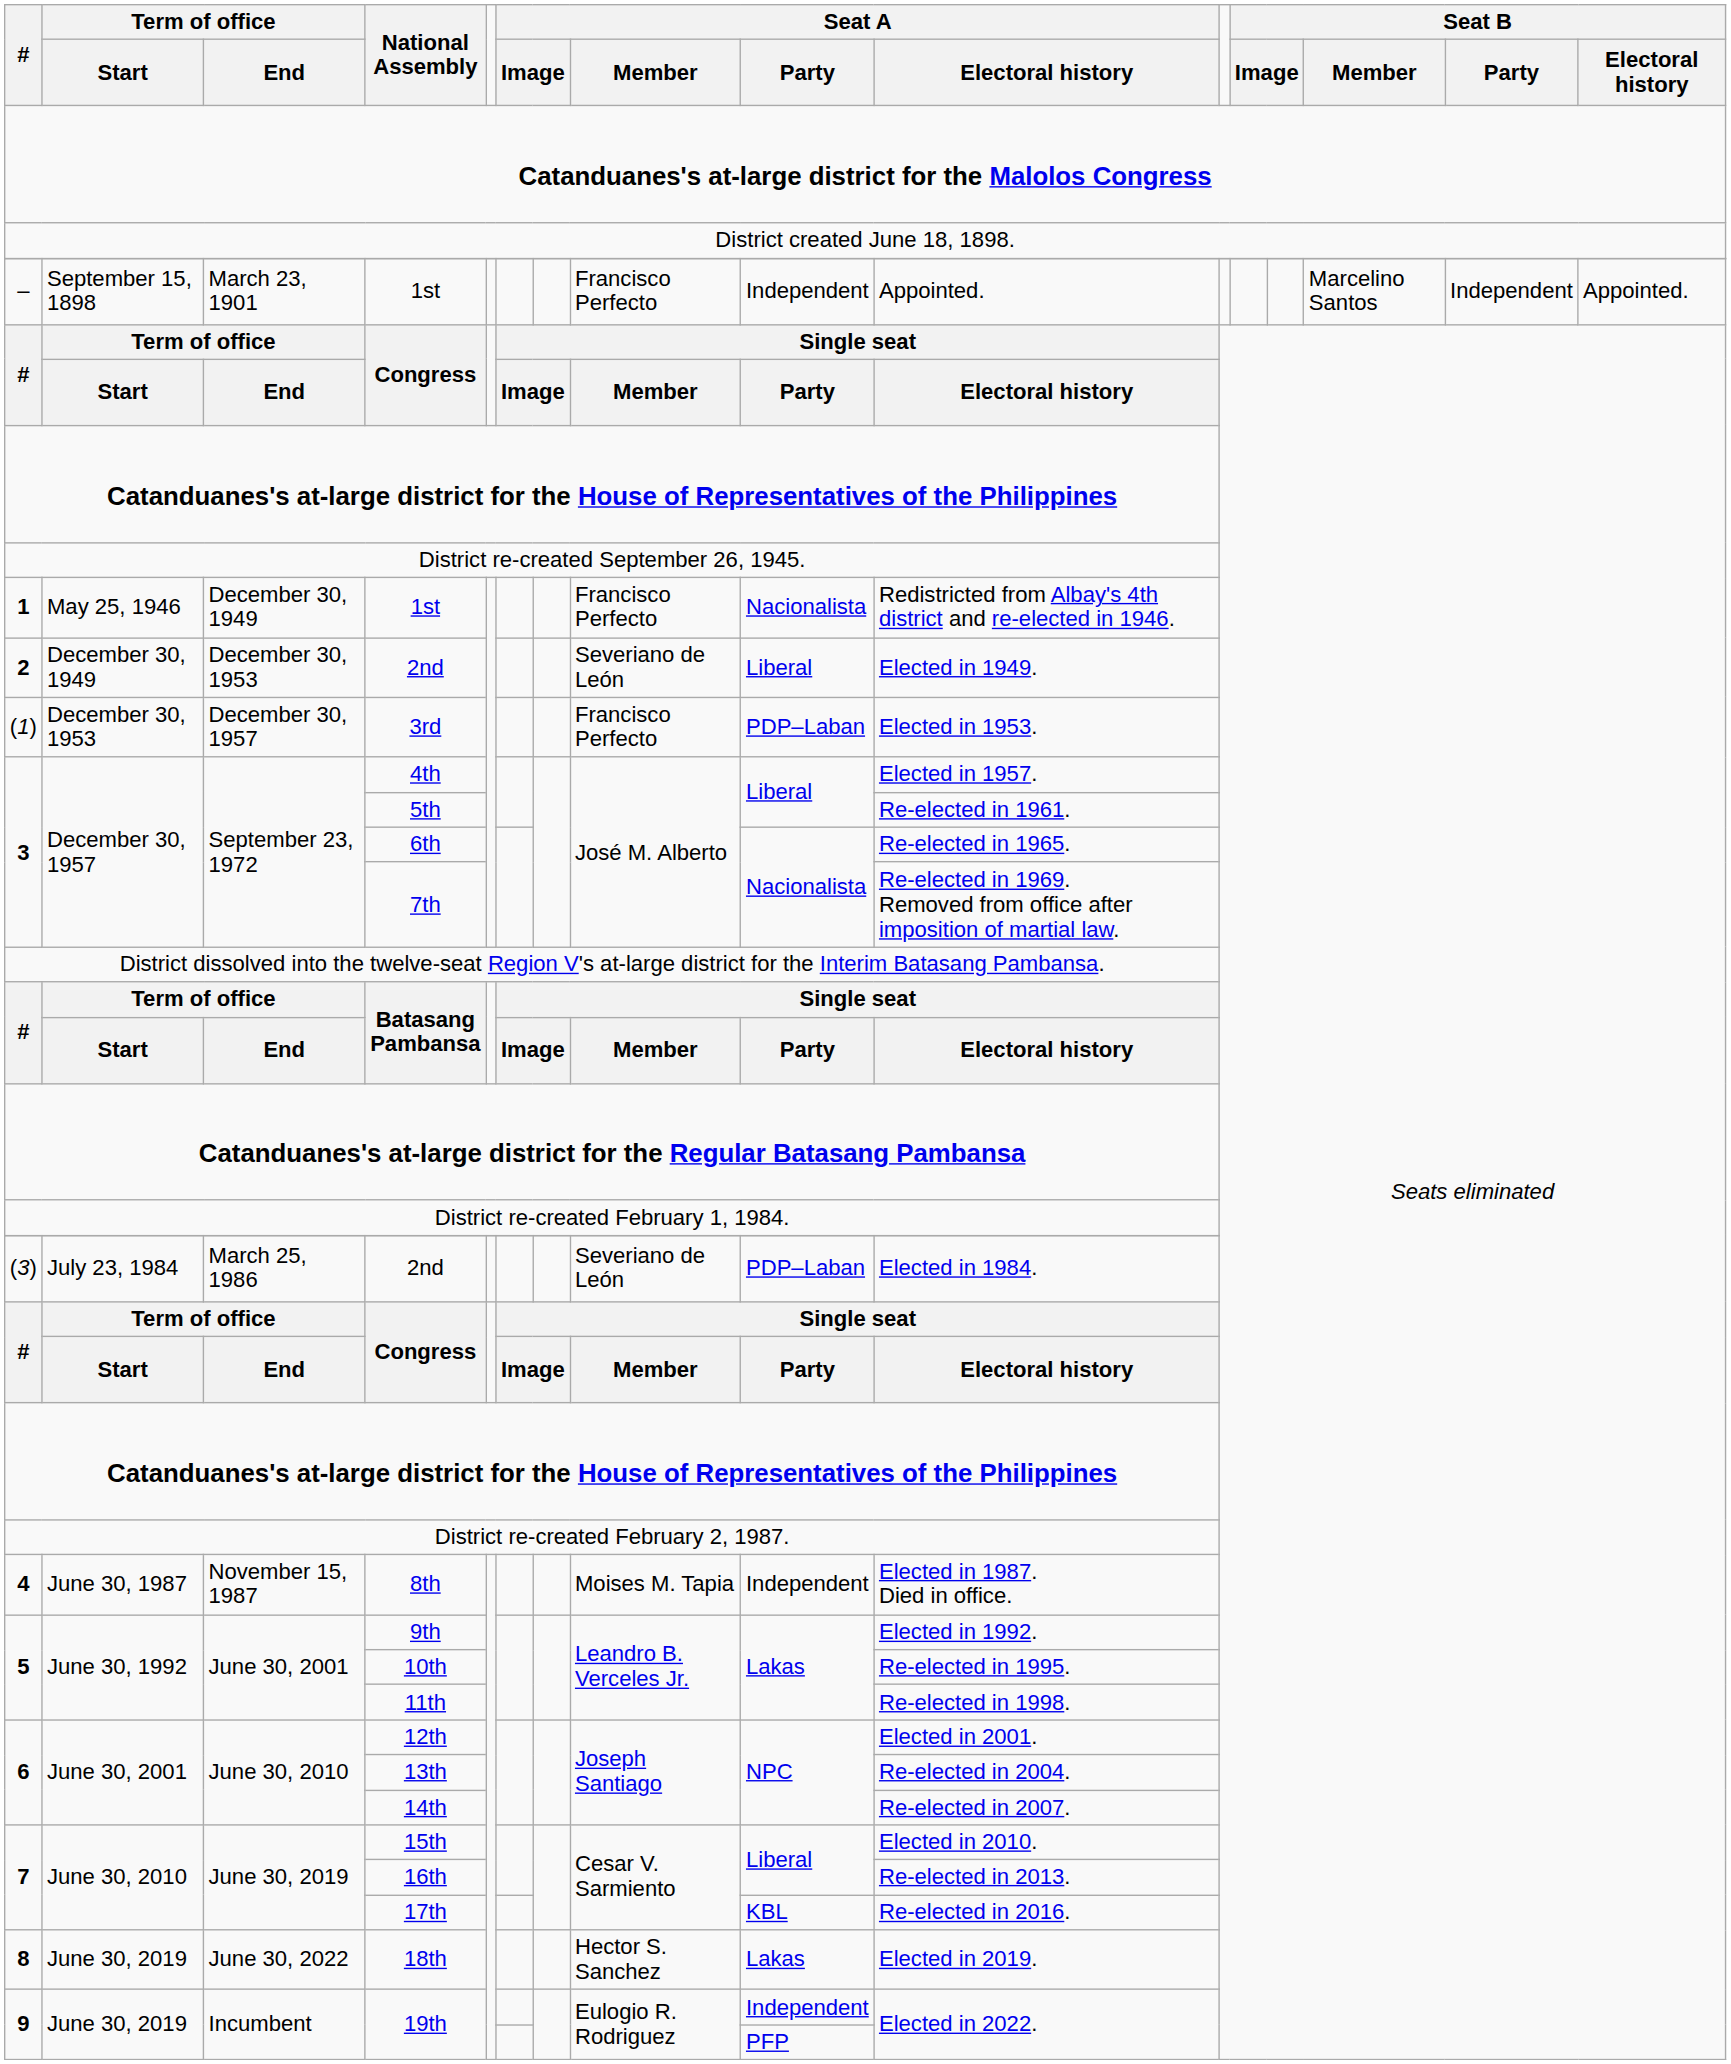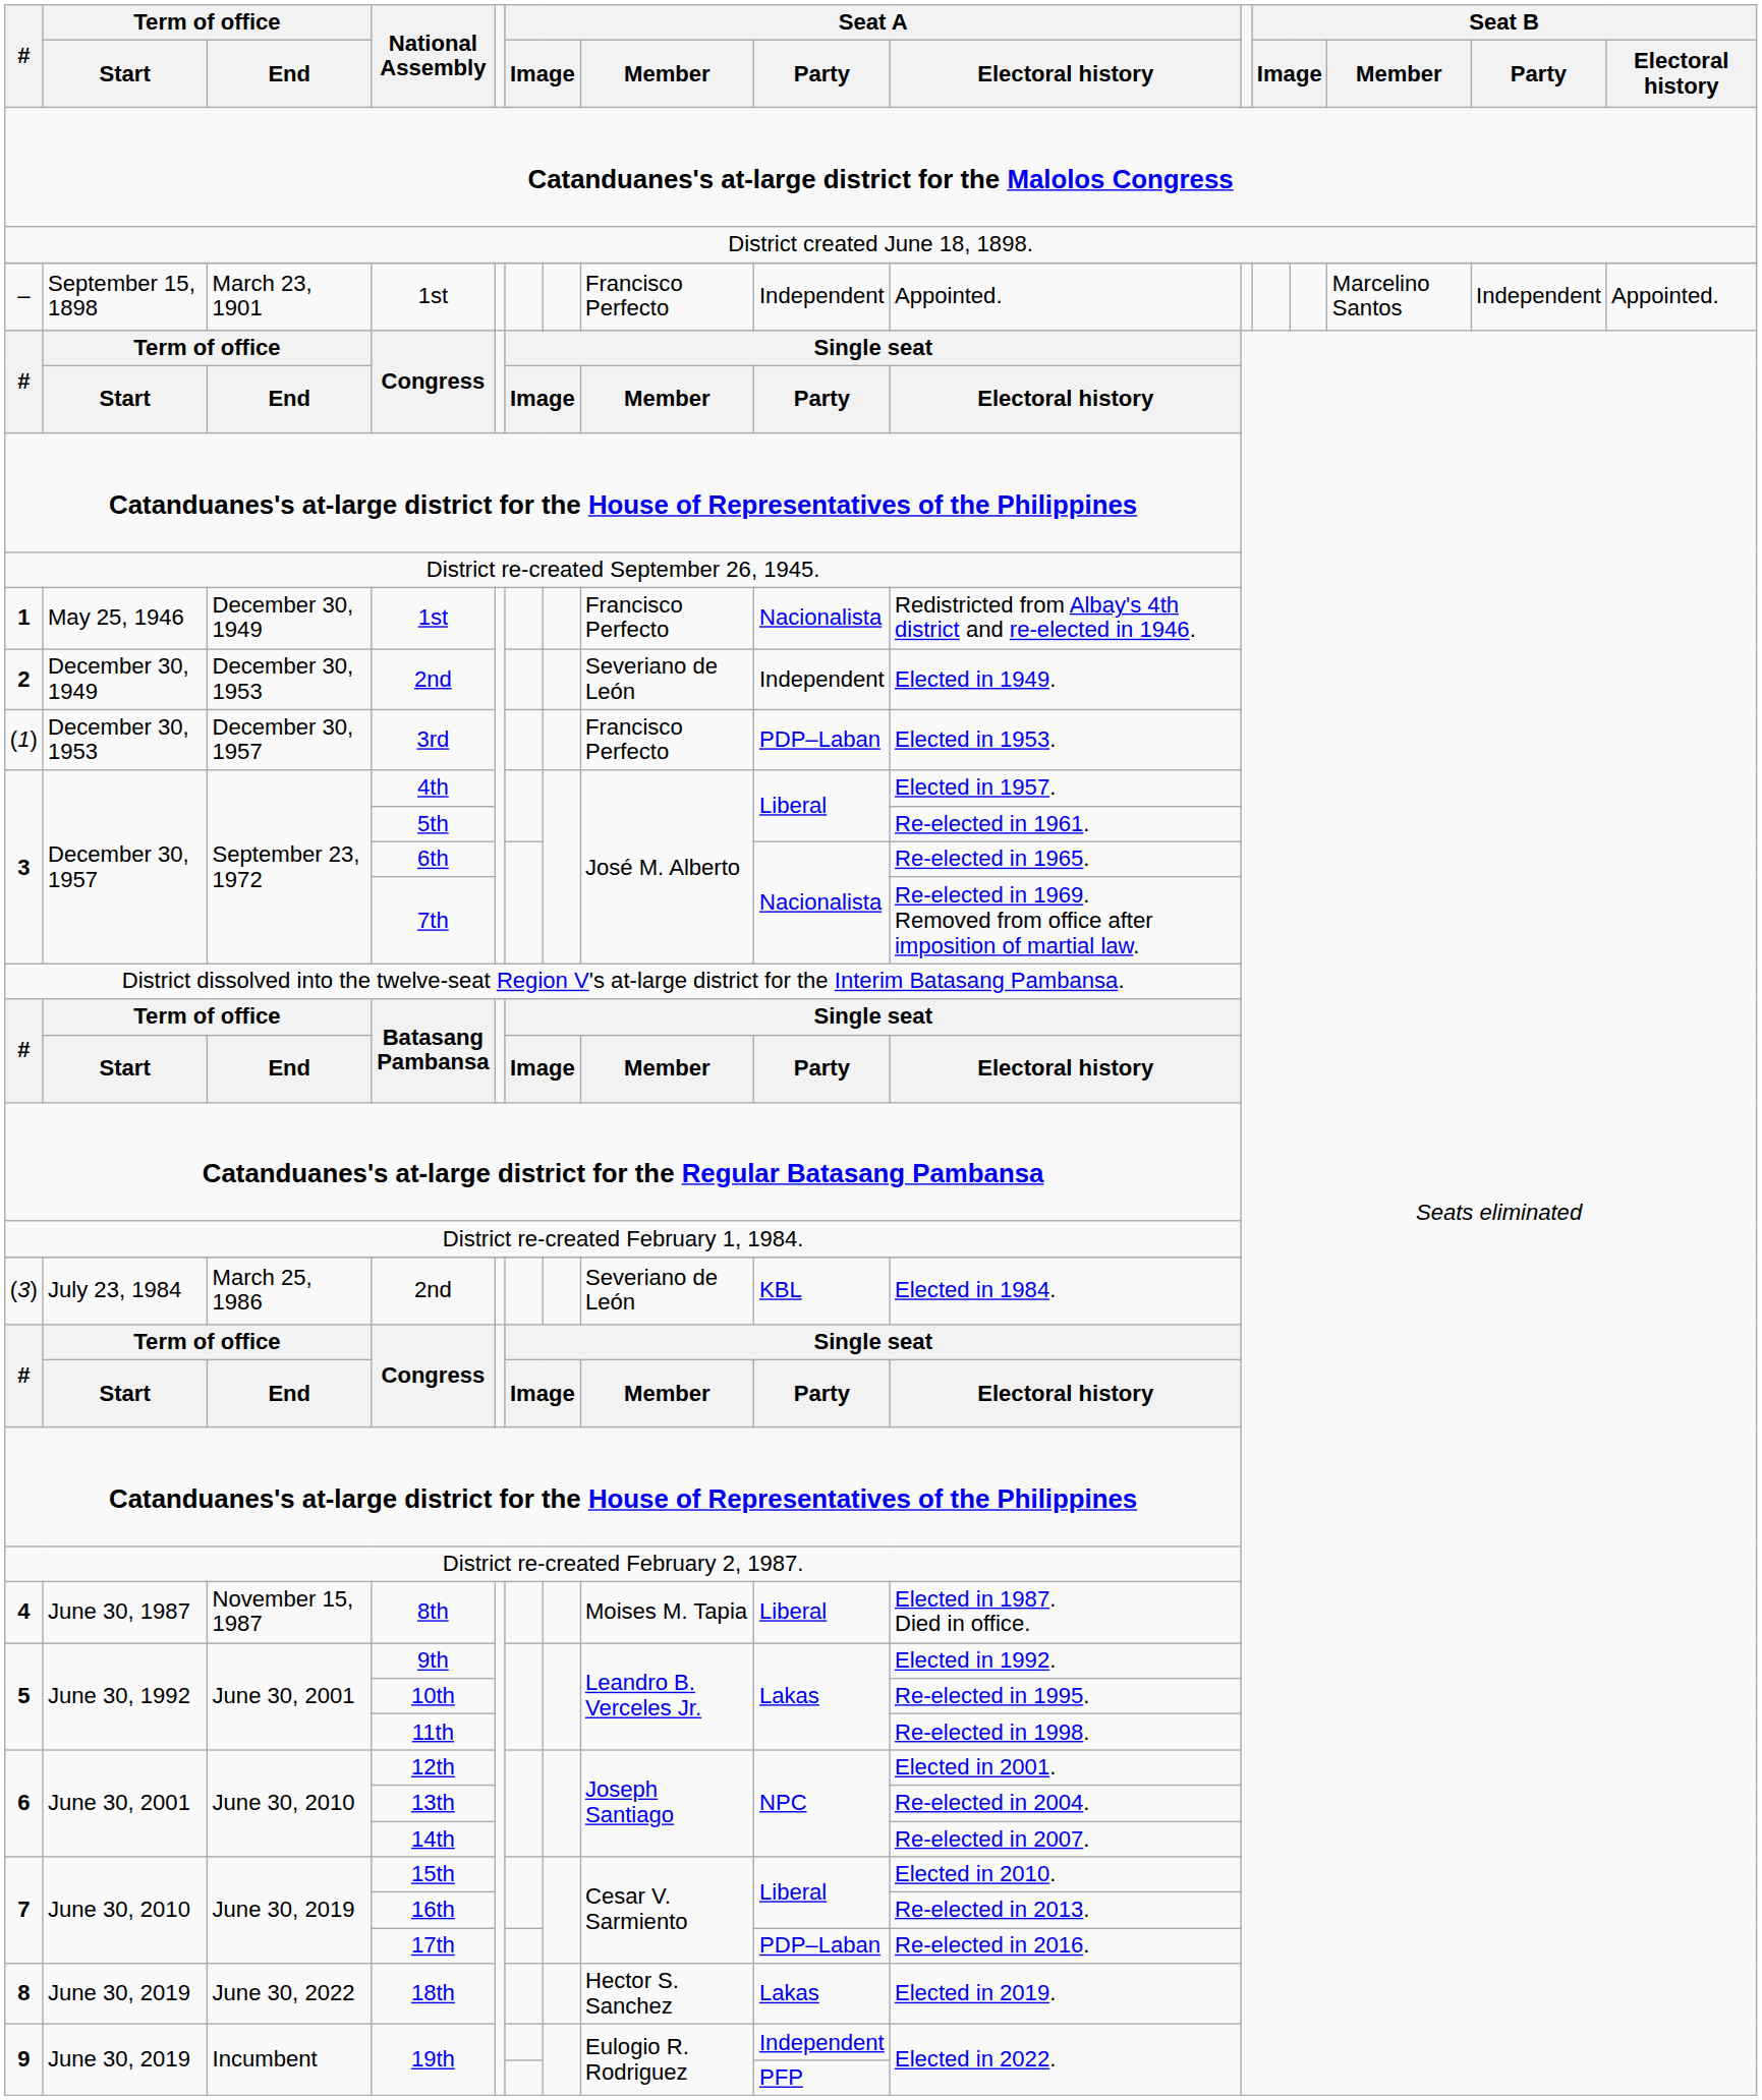2 / 2nd | Seat A / Party: Liberal -> Independent
(3) / 2nd | Seat A / Party: PDP–Laban -> KBL
8th | Seat A / Party: Independent -> Liberal
17th | Seat A / Party: KBL -> PDP–Laban
